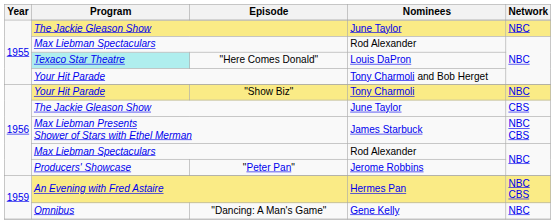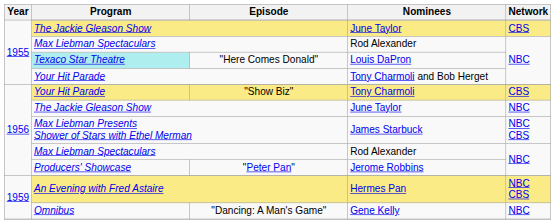1955 / The Jackie Gleason Show | Network: NBC -> CBS
"Show Biz" | Network: NBC -> CBS
1956 / The Jackie Gleason Show | Network: CBS -> NBC
